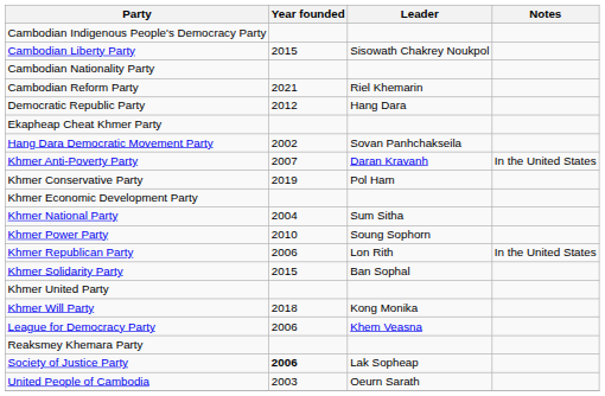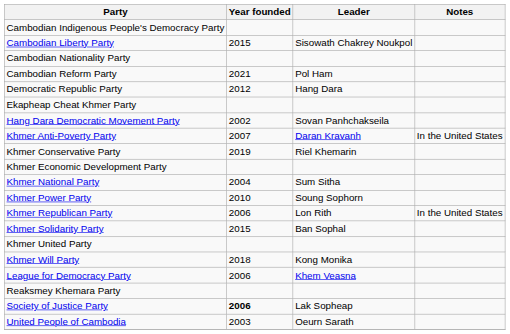Cambodian Reform Party | Leader: Riel Khemarin -> Pol Ham
Khmer Conservative Party | Leader: Pol Ham -> Riel Khemarin
